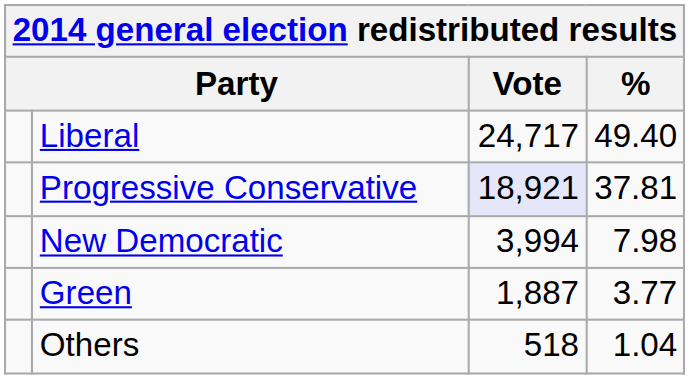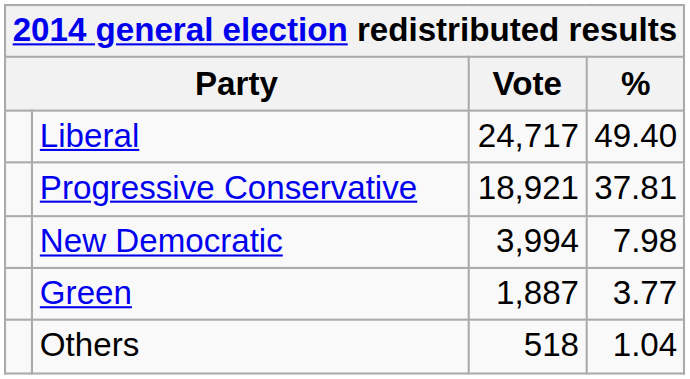Progressive Conservative | Vote: lavender background -> no background
